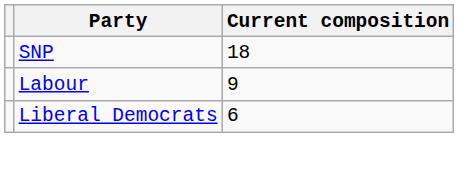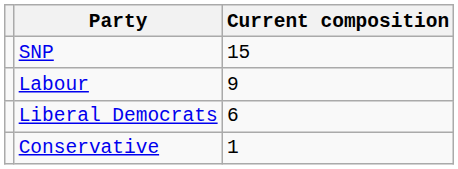SNP | Current composition: 18 -> 15
+ row: Conservative | 1
